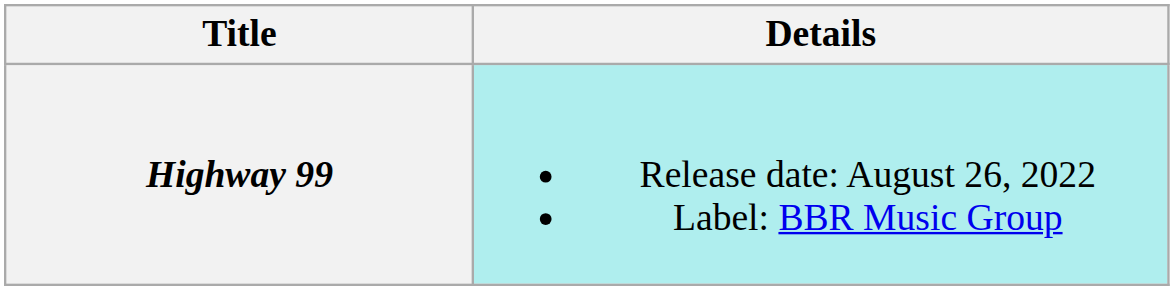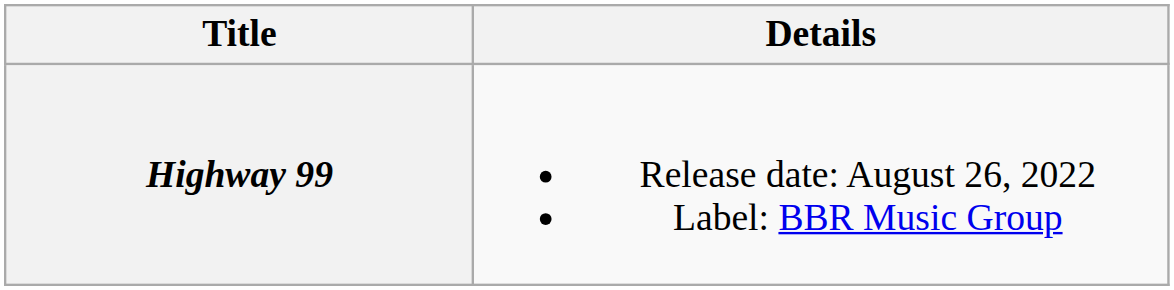Highway 99 | Details: paleturquoise background -> no background
